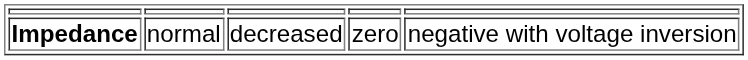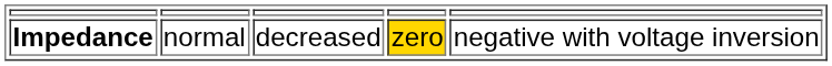Impedance | column 4: no background -> gold background
